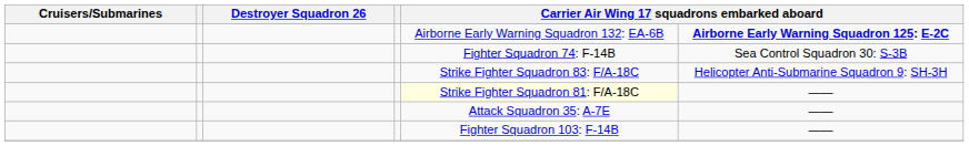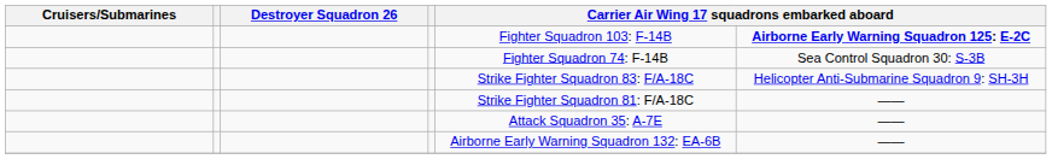row 2 | column 5: Airborne Early Warning Squadron 132: EA-6B -> Fighter Squadron 103: F-14B
row 5 | column 5: lightyellow background -> no background
row 7 | column 5: Fighter Squadron 103: F-14B -> Airborne Early Warning Squadron 132: EA-6B
